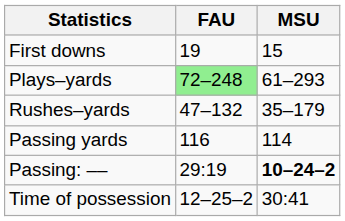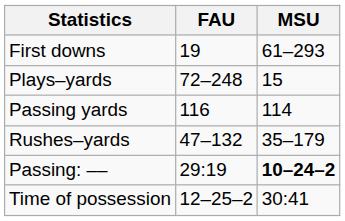First downs | MSU: 15 -> 61–293
Plays–yards | FAU: lightgreen background -> no background
Plays–yards | MSU: 61–293 -> 15
rows swapped: Rushes–yards <-> Passing yards
